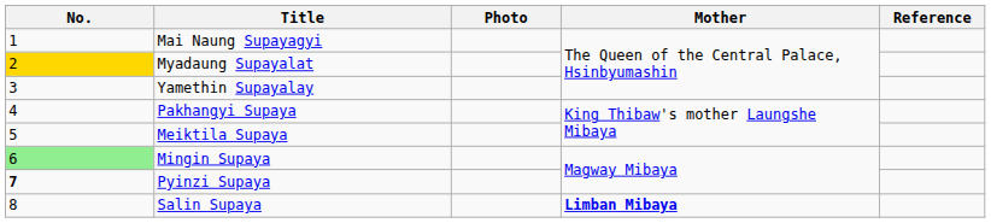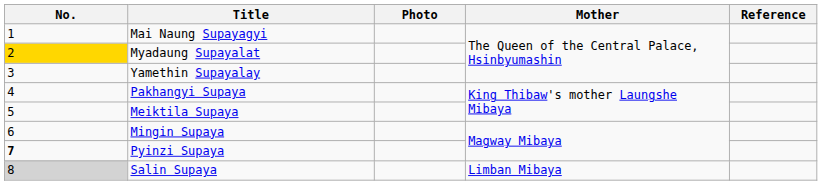Mingin Supaya | No.: lightgreen background -> no background
Salin Supaya | No.: no background -> lightgrey background
Salin Supaya | Mother: bold -> normal
